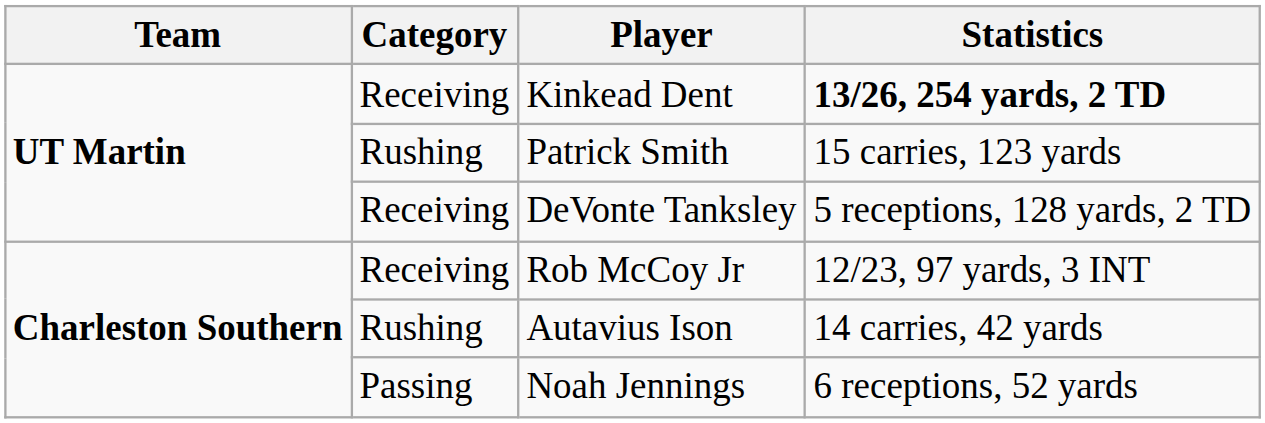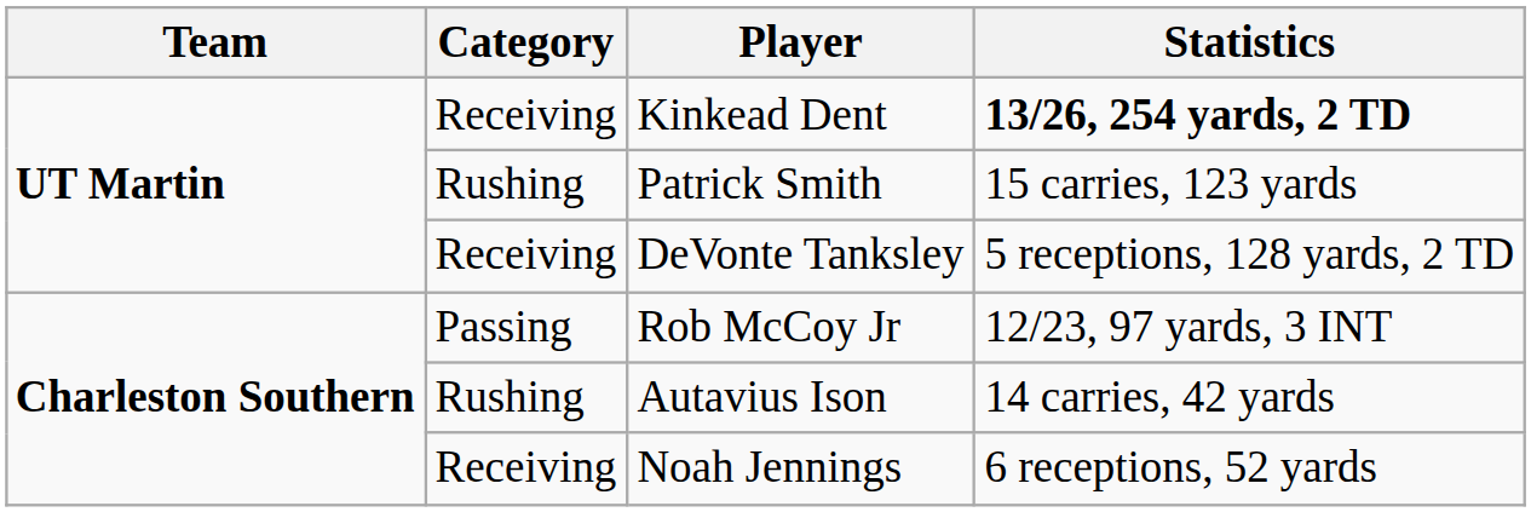Rob McCoy Jr | Category: Receiving -> Passing
Noah Jennings | Category: Passing -> Receiving
